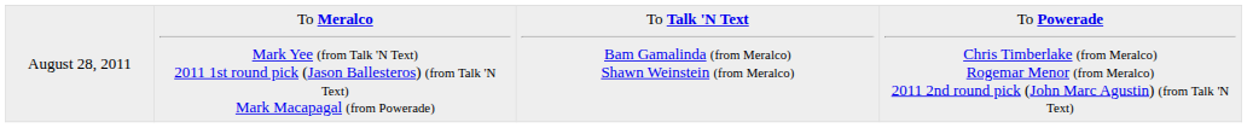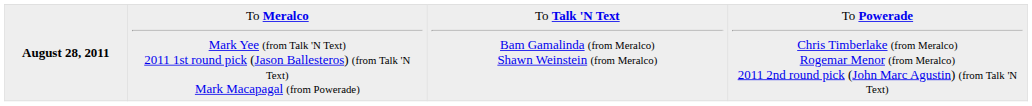August 28, 2011 | column 1: normal -> bold
